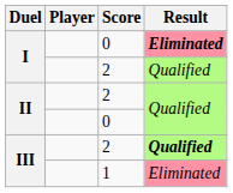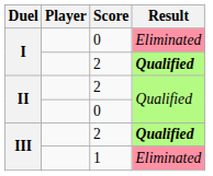I / 0 | Result: bold -> normal
I / 2 | Result: normal -> bold
